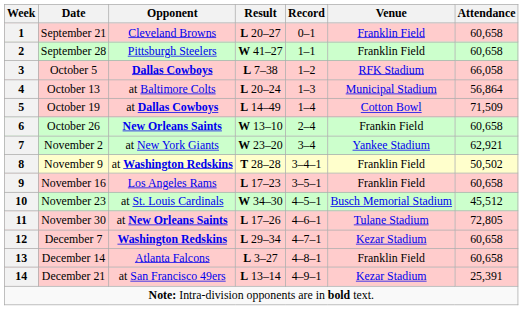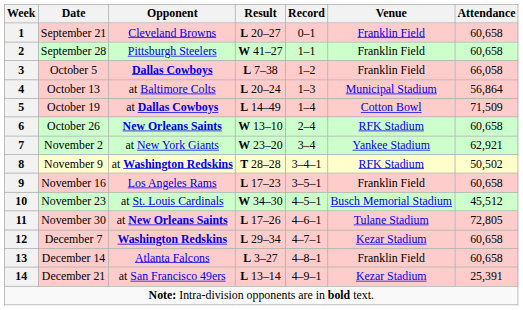3 | Venue: RFK Stadium -> Franklin Field
6 | Venue: Frankin Field -> RFK Stadium
8 | Venue: Franklin Field -> RFK Stadium
